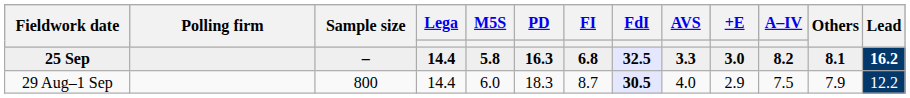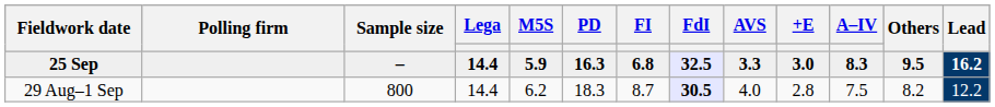25 Sep | M5S: 5.8 -> 5.9
25 Sep | A–IV: 8.2 -> 8.3
25 Sep | Others: 8.1 -> 9.5
29 Aug–1 Sep | M5S: 6.0 -> 6.2
29 Aug–1 Sep | +E: 2.9 -> 2.8
29 Aug–1 Sep | Others: 7.9 -> 8.2
